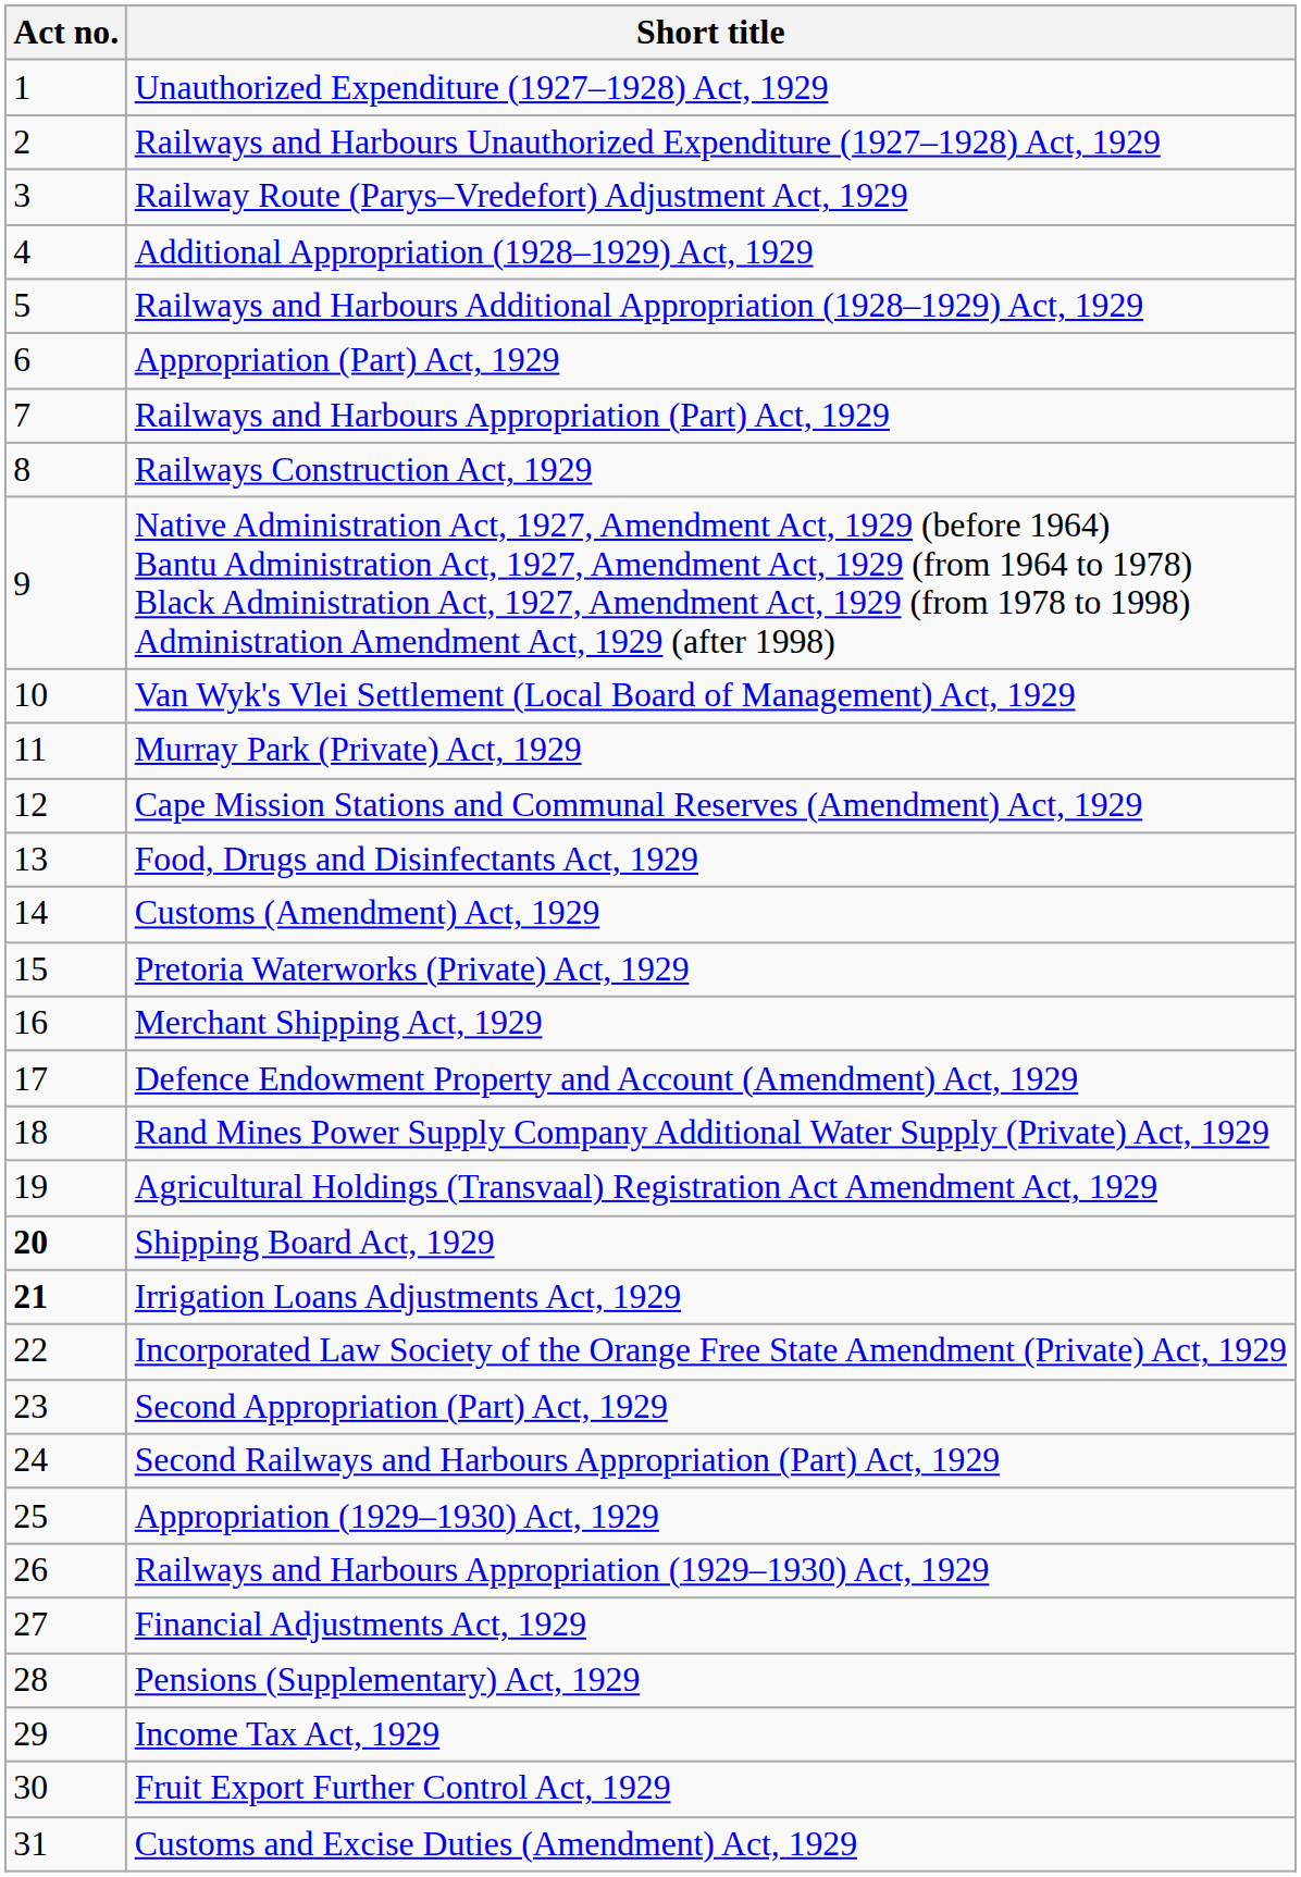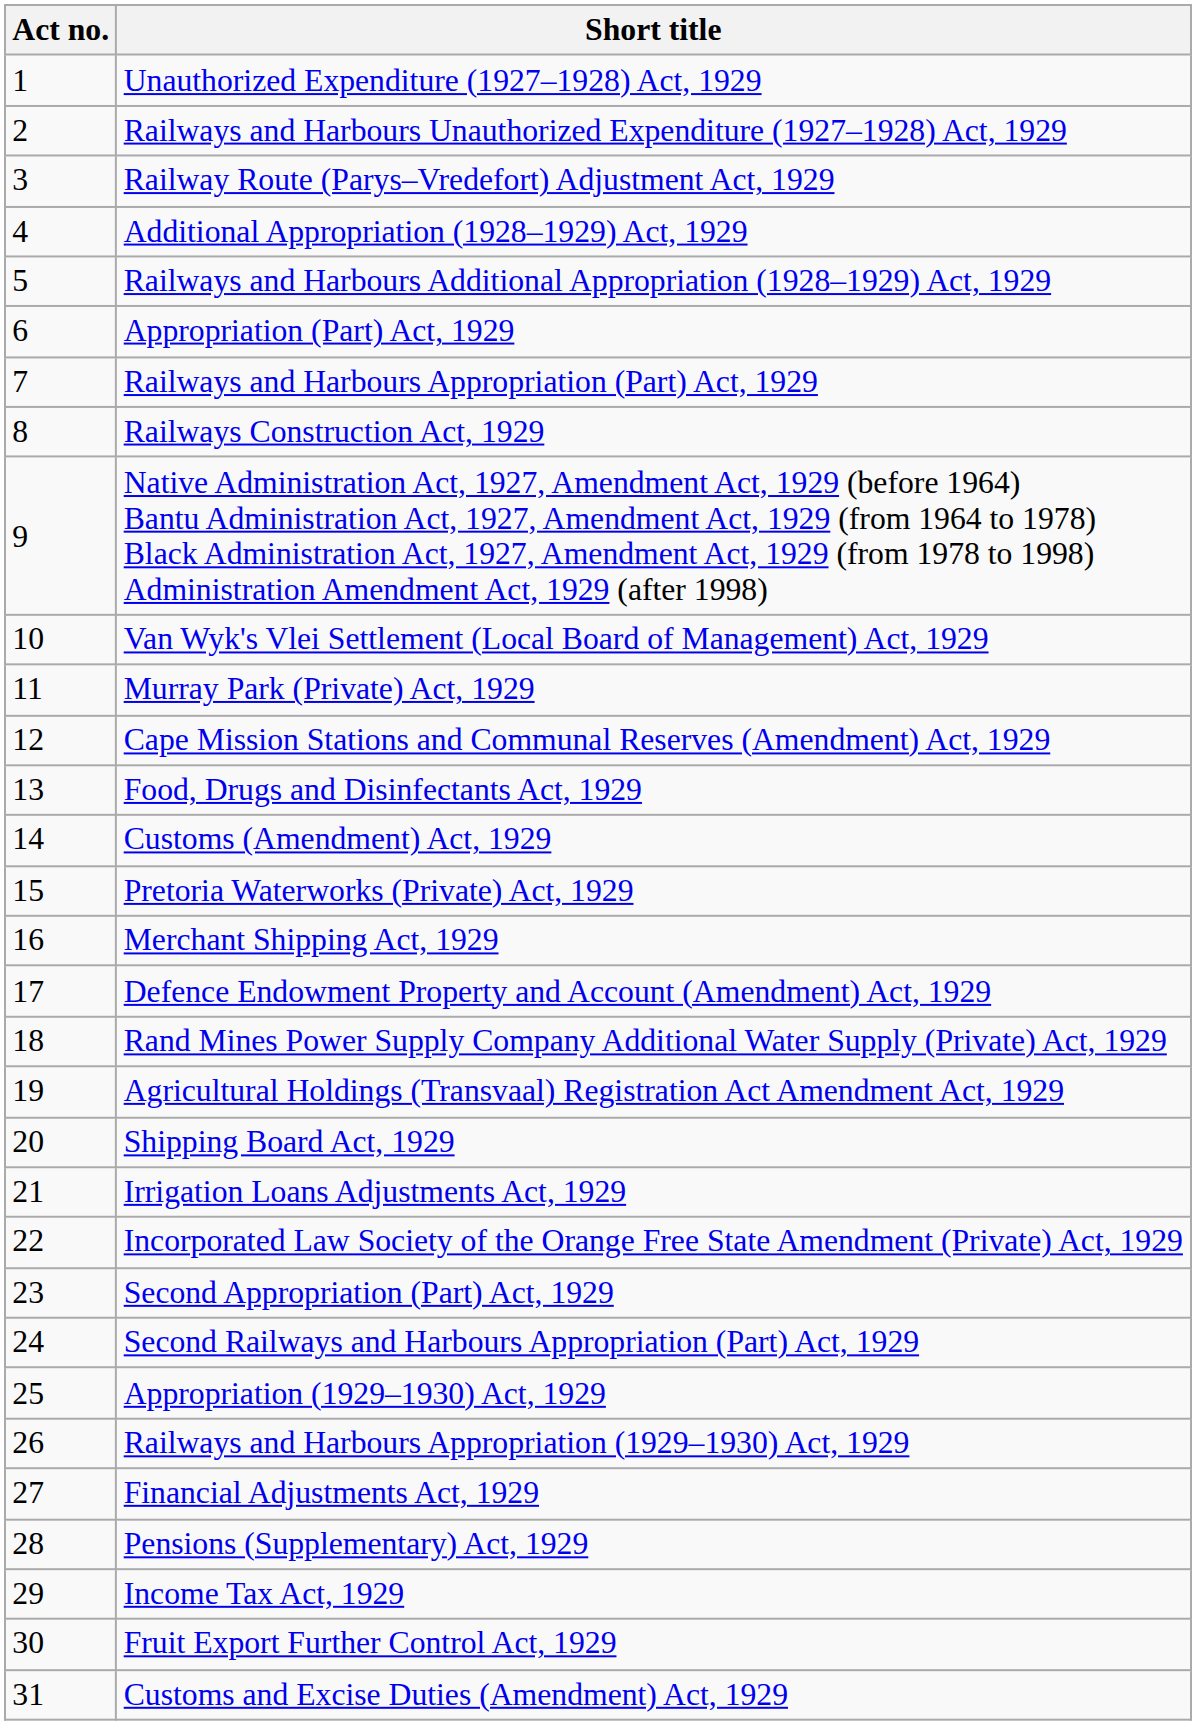Shipping Board Act, 1929 | Act no.: bold -> normal
Irrigation Loans Adjustments Act, 1929 | Act no.: bold -> normal
